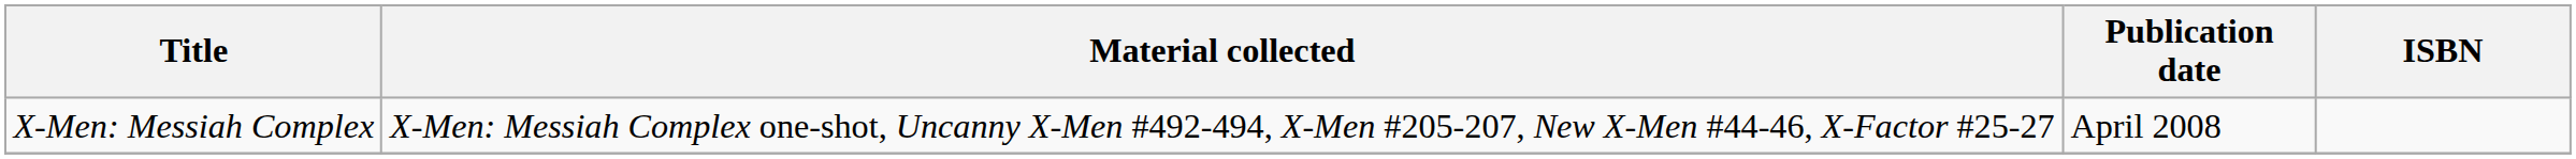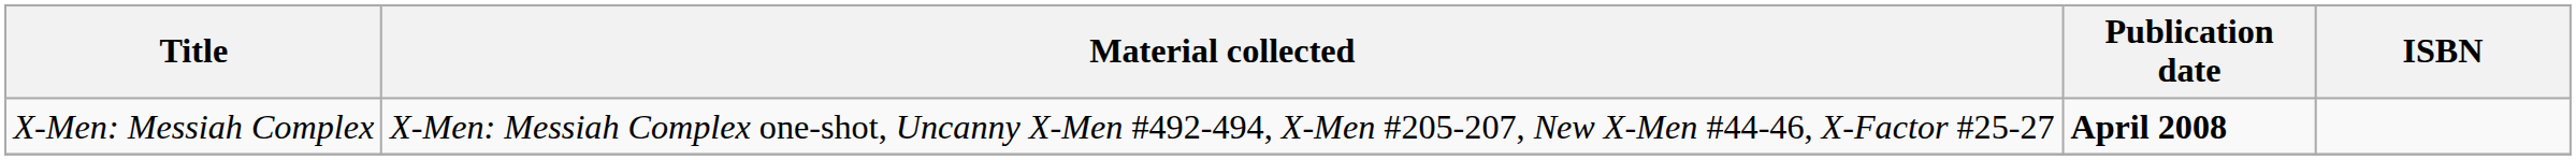X-Men: Messiah Complex | Publication date: normal -> bold
